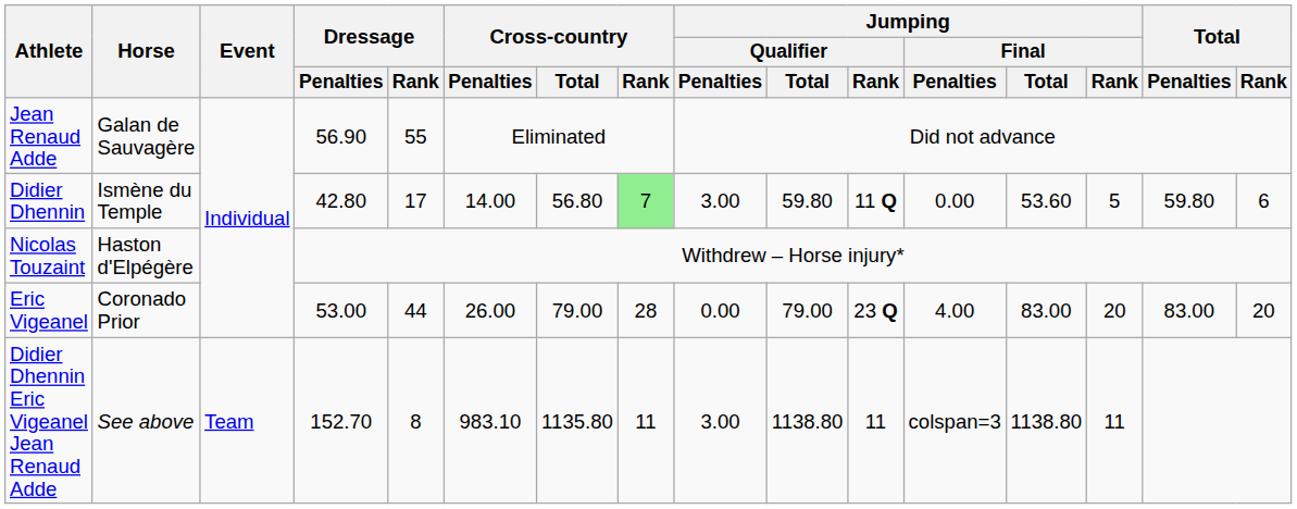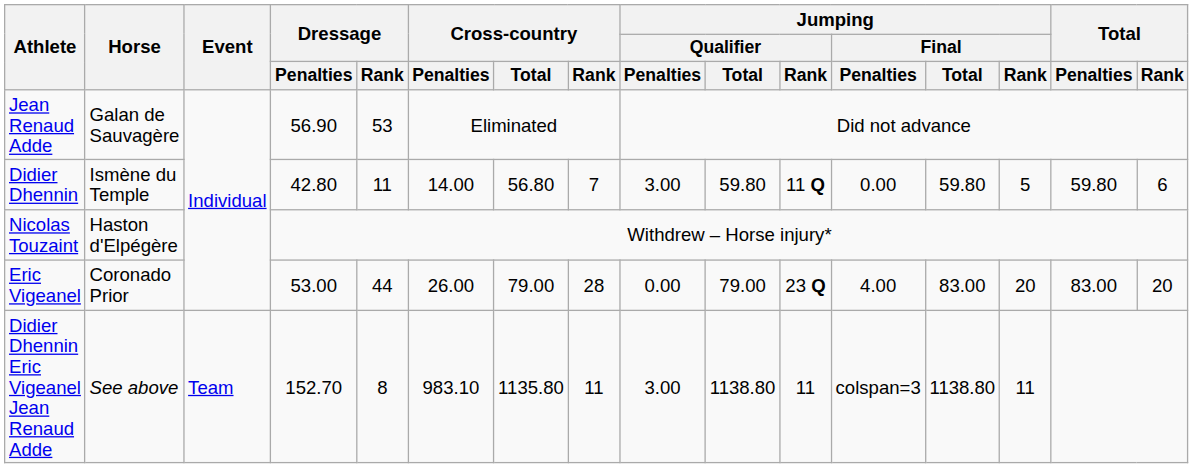Jean Renaud Adde | Dressage / Rank: 55 -> 53
Didier Dhennin | Dressage / Rank: 17 -> 11
Didier Dhennin | Cross-country / Rank: lightgreen background -> no background
Didier Dhennin | Jumping / Final / Total: 53.60 -> 59.80
